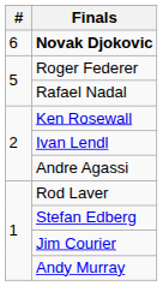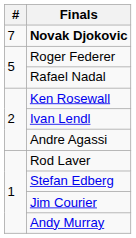Novak Djokovic | #: 6 -> 7
